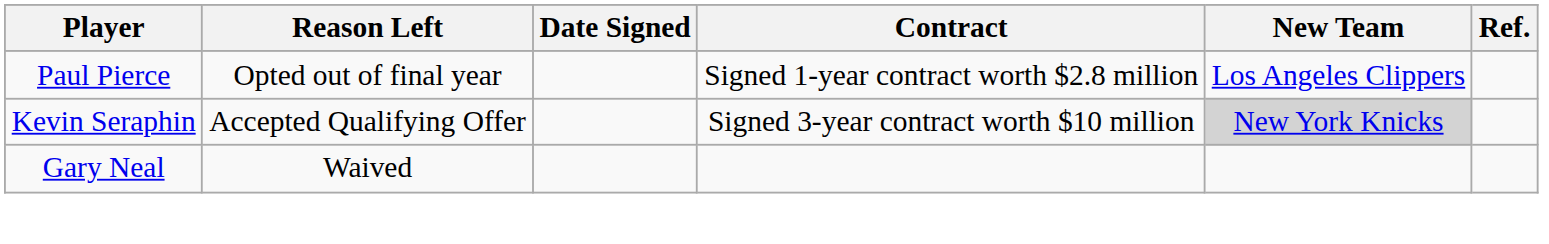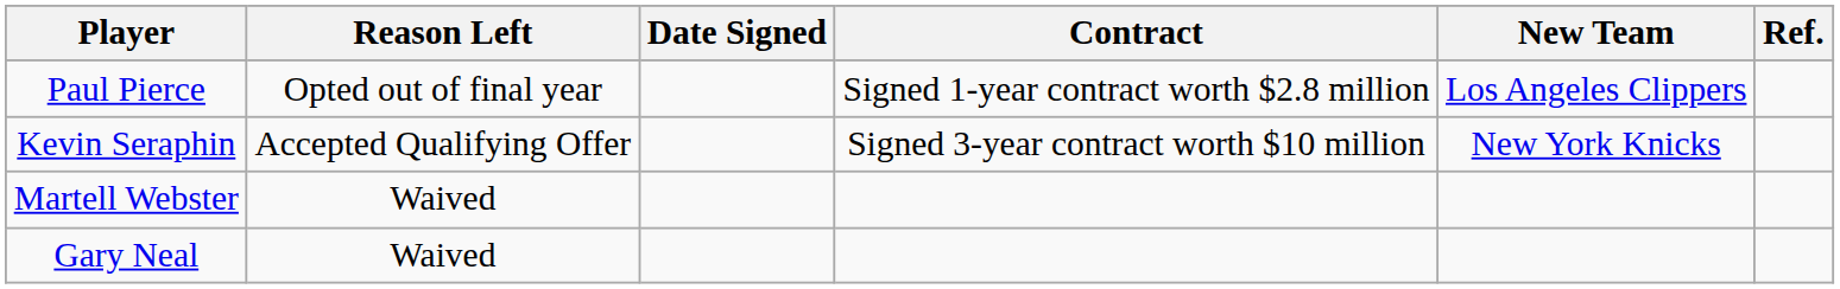Kevin Seraphin | New Team: lightgrey background -> no background
+ row: Martell Webster | Waived
